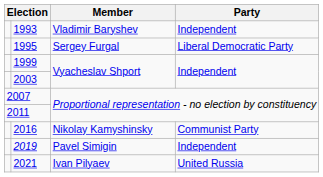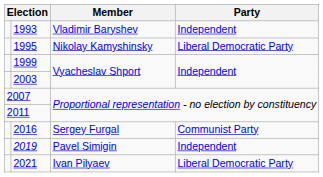1995 | Member: Sergey Furgal -> Nikolay Kamyshinsky
2016 | Member: Nikolay Kamyshinsky -> Sergey Furgal
2021 | Party: United Russia -> Liberal Democratic Party
